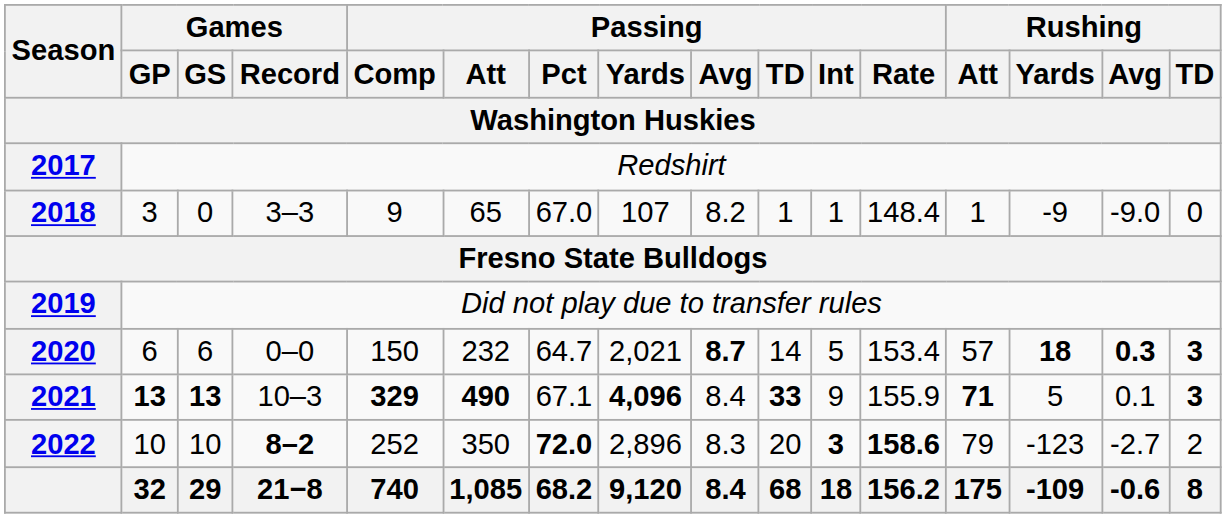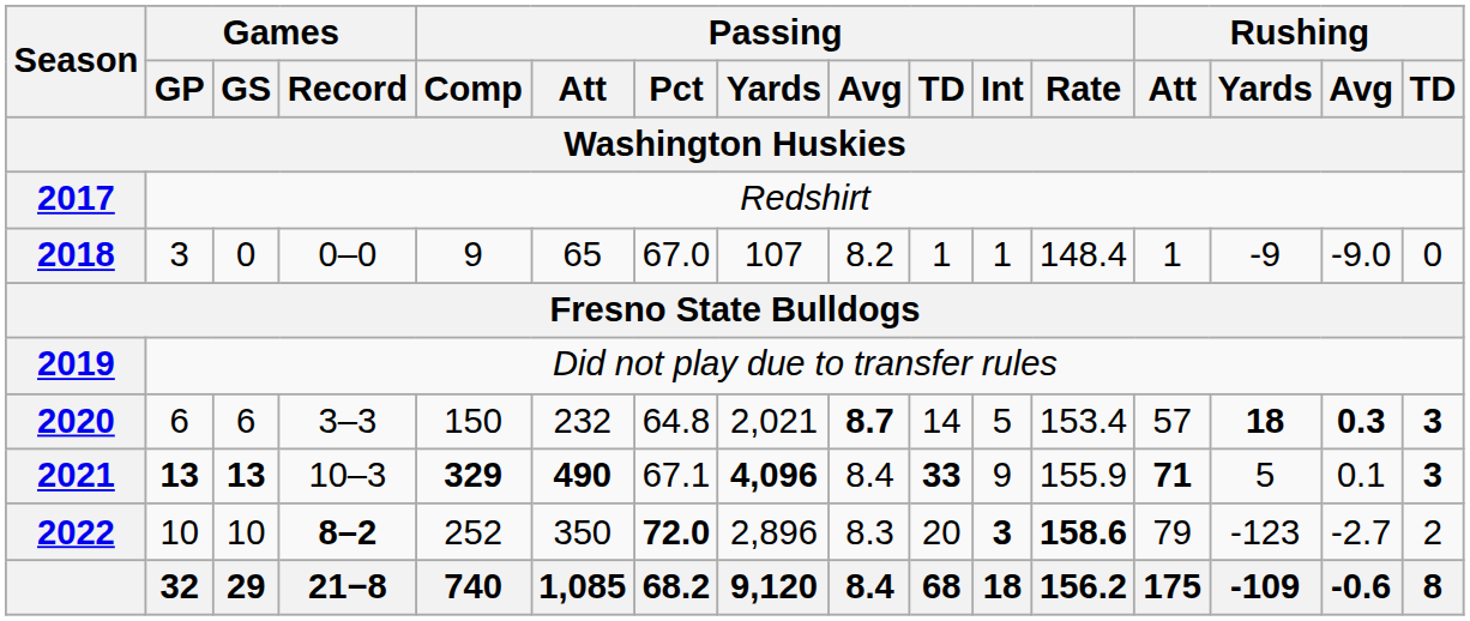2018 | Games / Record / Washington Huskies: 3–3 -> 0–0
2020 | Games / Record / Washington Huskies: 0–0 -> 3–3
2020 | Passing / Pct / Washington Huskies: 64.7 -> 64.8
